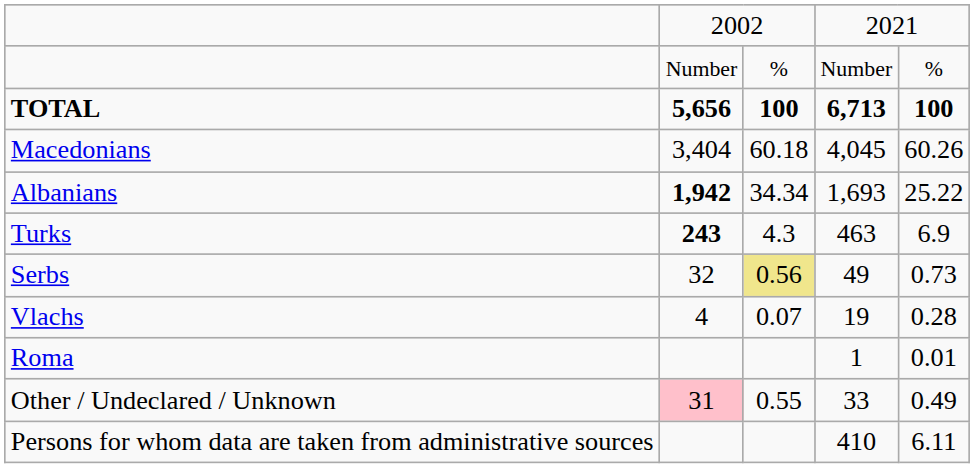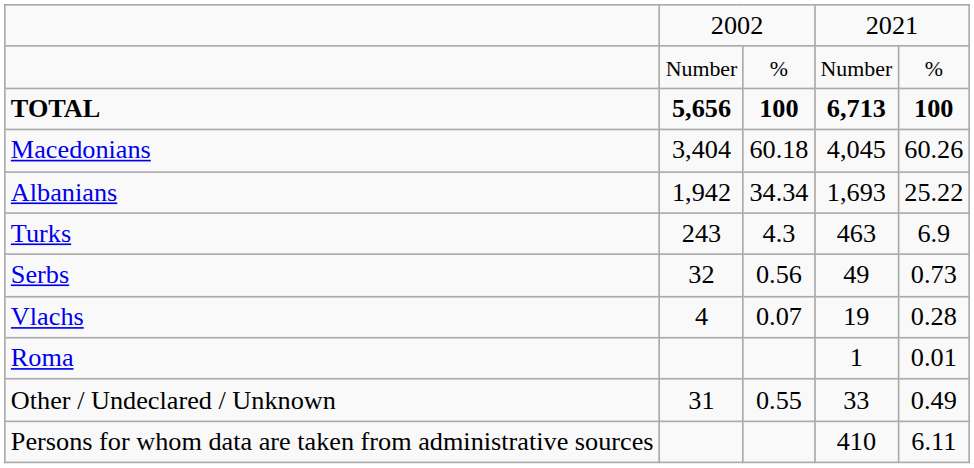Albanians | column 2: bold -> normal
Turks | column 2: bold -> normal
Serbs | column 3: khaki background -> no background
Other / Undeclared / Unknown | column 2: pink background -> no background
